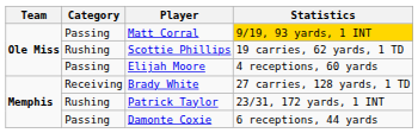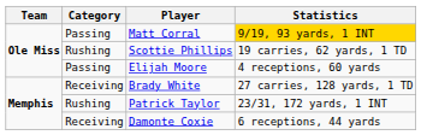Damonte Coxie | Category: Passing -> Receiving
